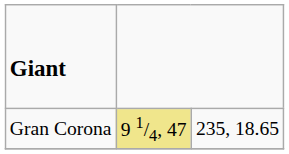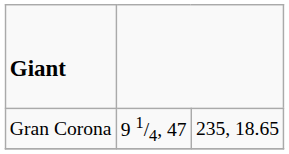Gran Corona | column 2: khaki background -> no background
